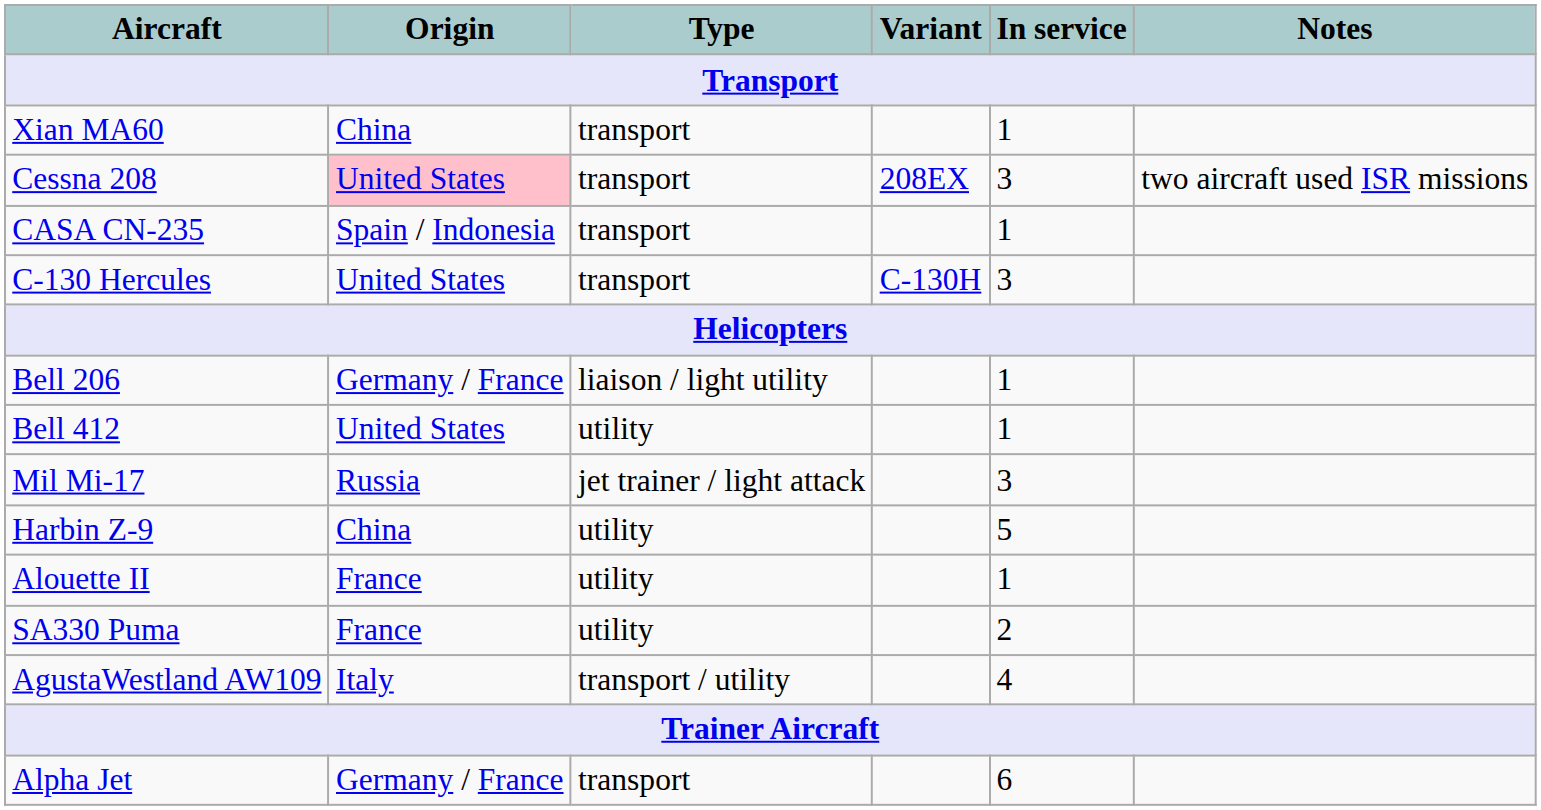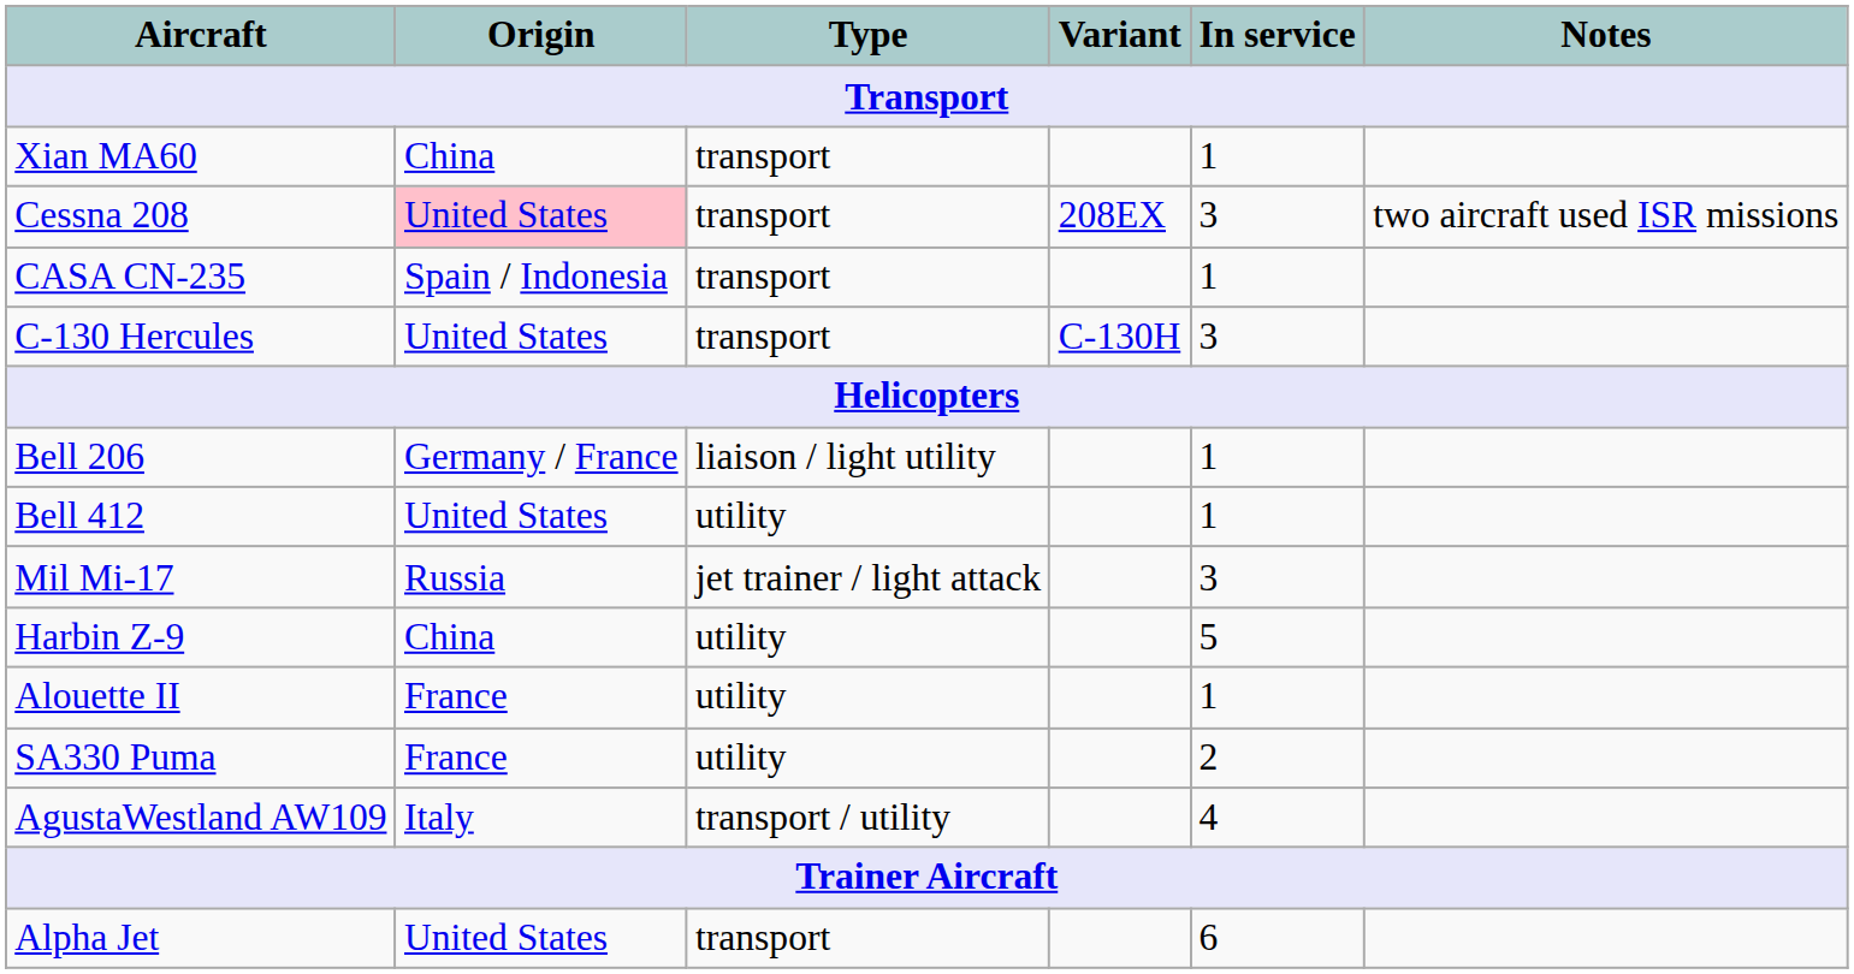Alpha Jet | Origin: Germany / France -> United States
